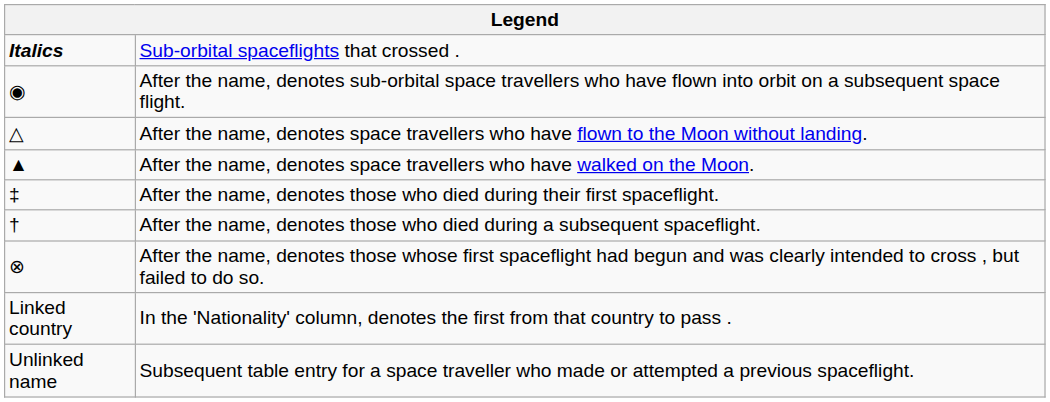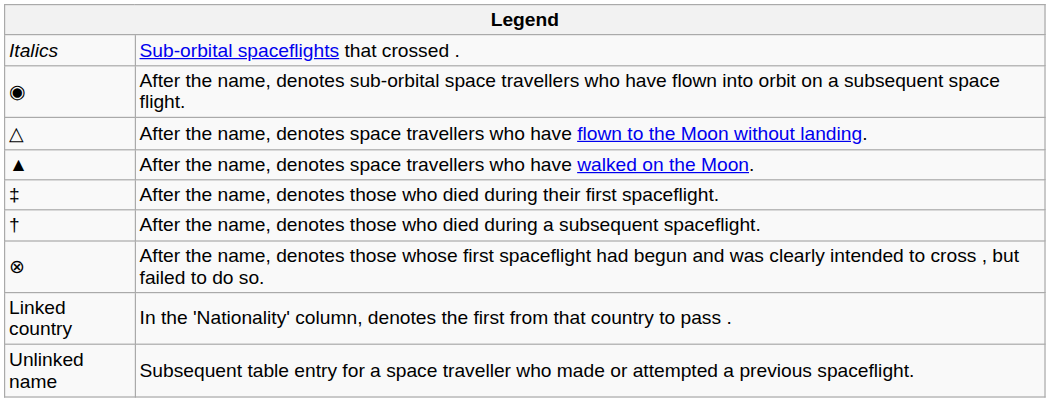Sub-orbital spaceflights that crossed . | column 1: bold -> normal
